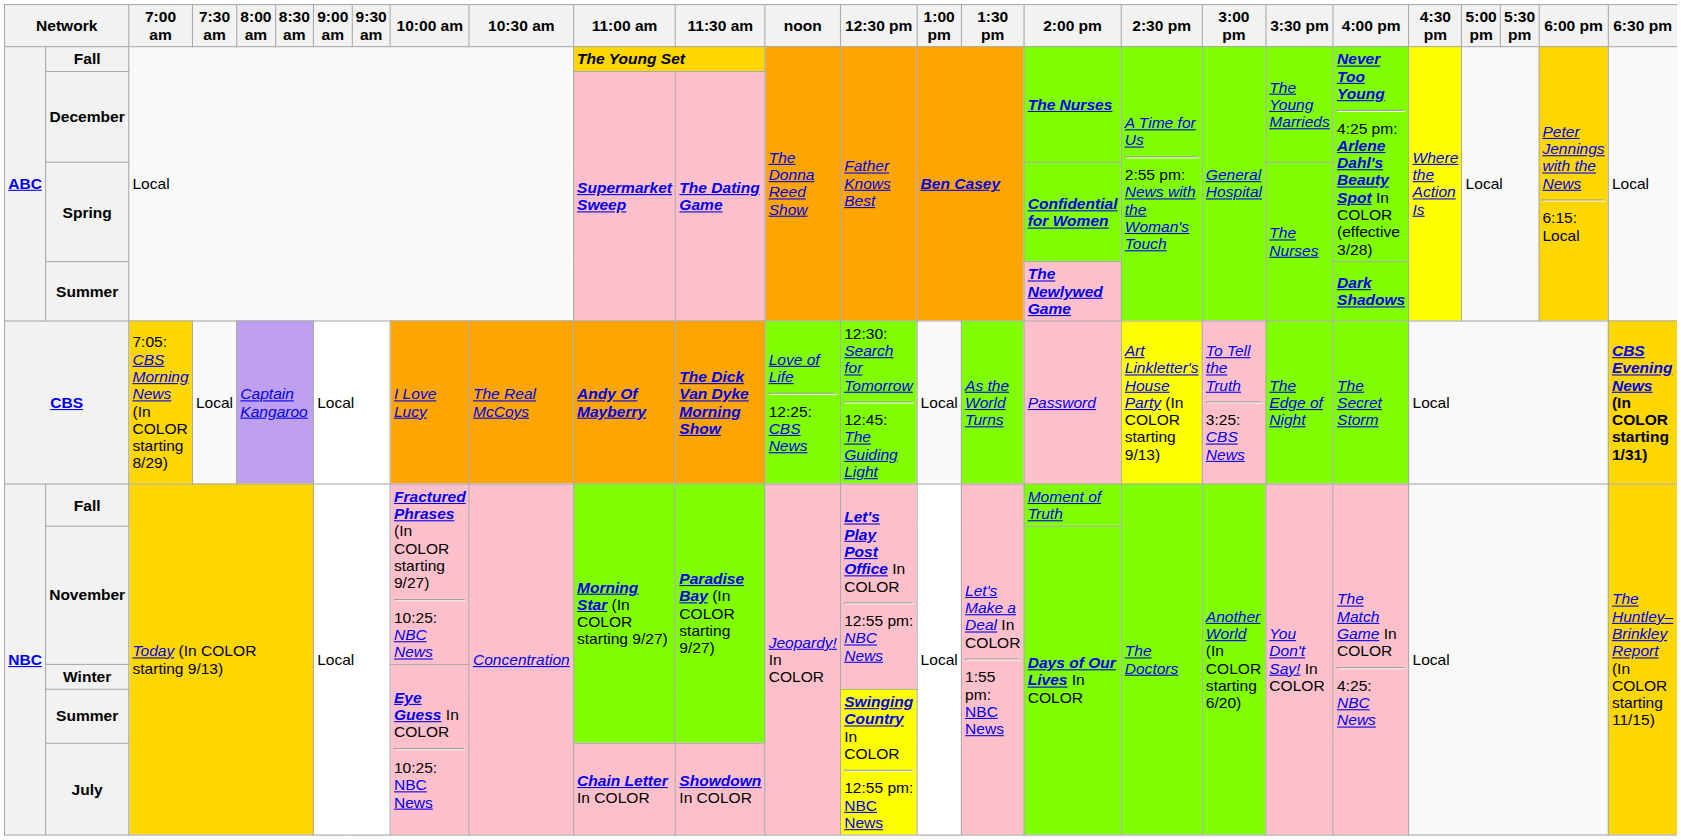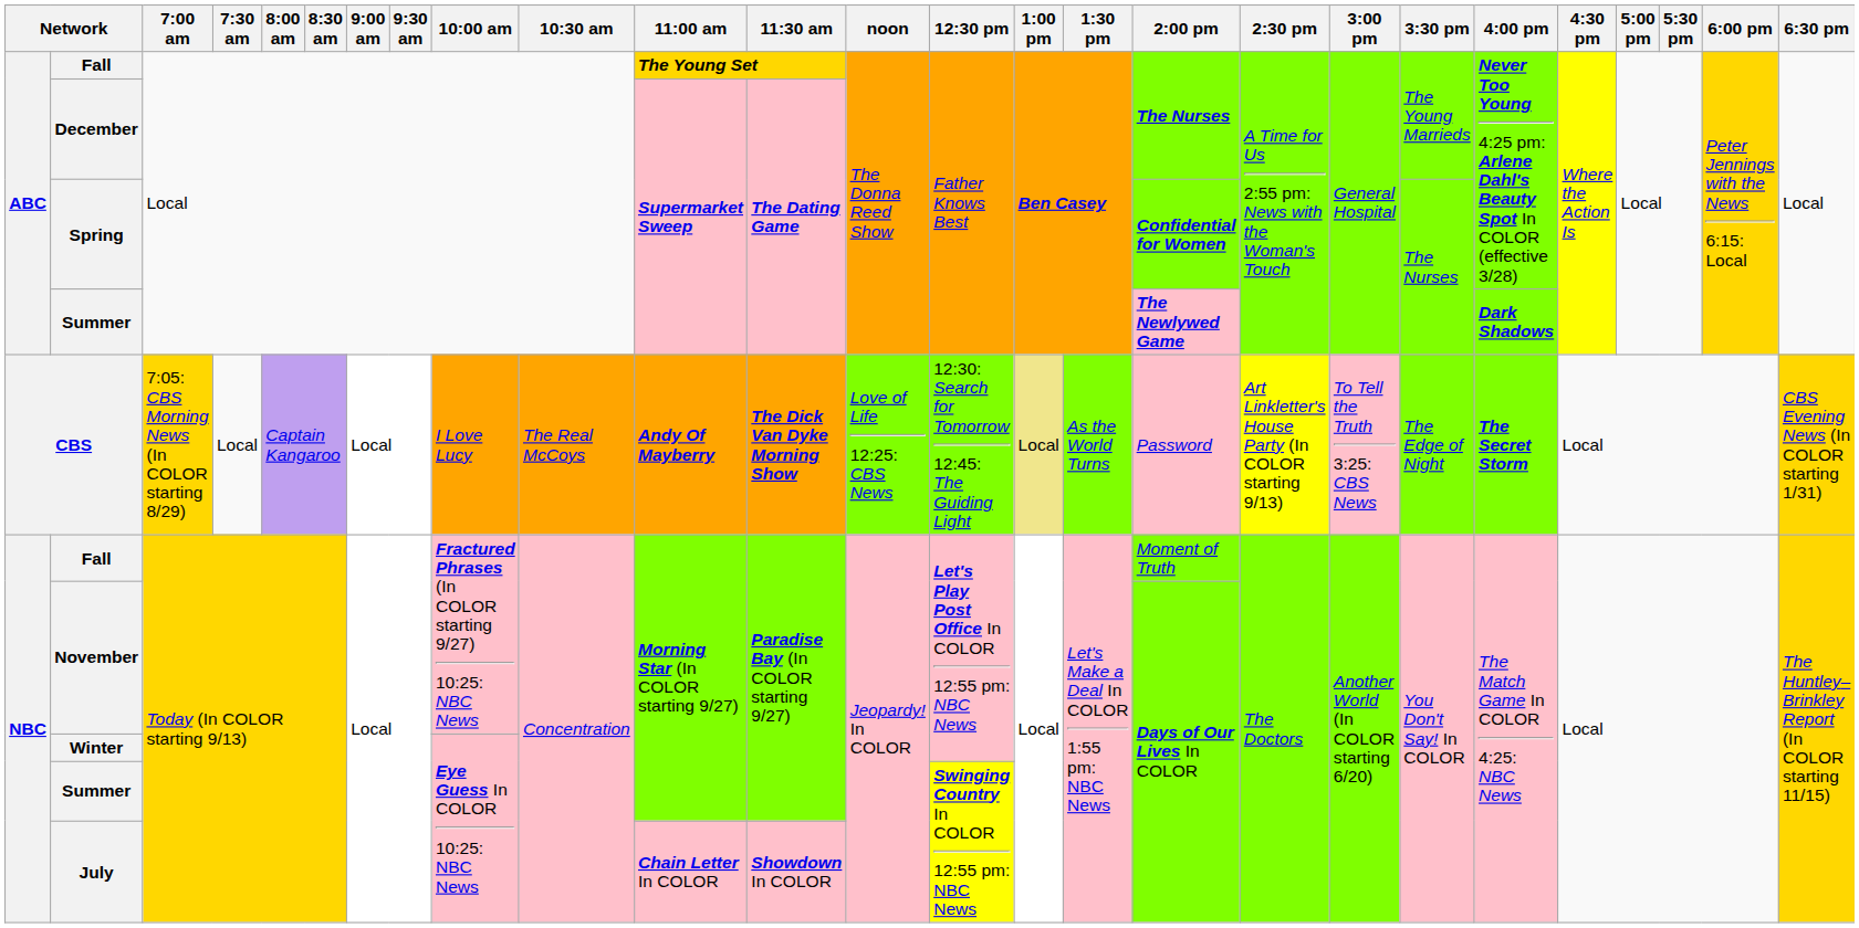CBS | 1:00 pm: no background -> khaki background
CBS | 4:00 pm: normal -> bold
CBS | 6:30 pm: bold -> normal
